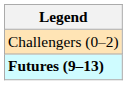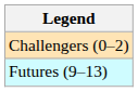row 3 | column 1: bold -> normal
